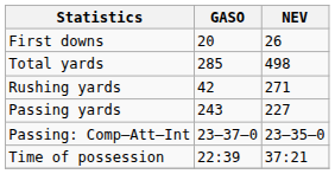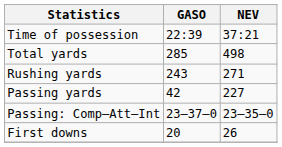rows swapped: First downs <-> Time of possession
Rushing yards | GASO: 42 -> 243
Passing yards | GASO: 243 -> 42
